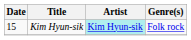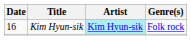row 2 | Date: 15 -> 16
